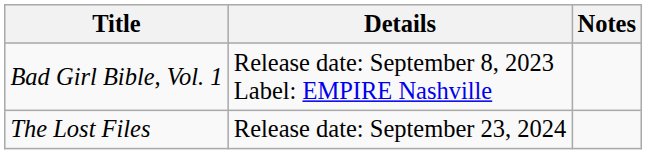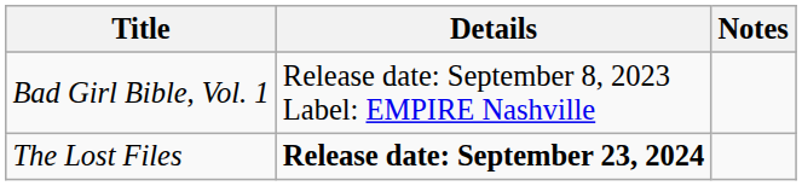The Lost Files | Details: normal -> bold
